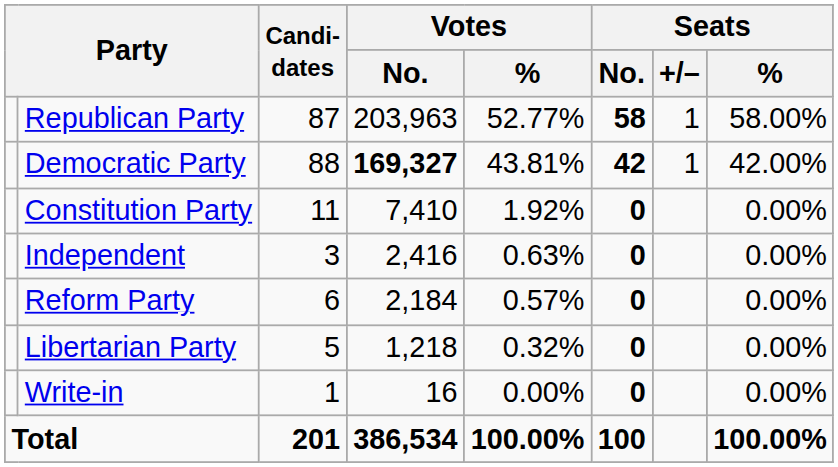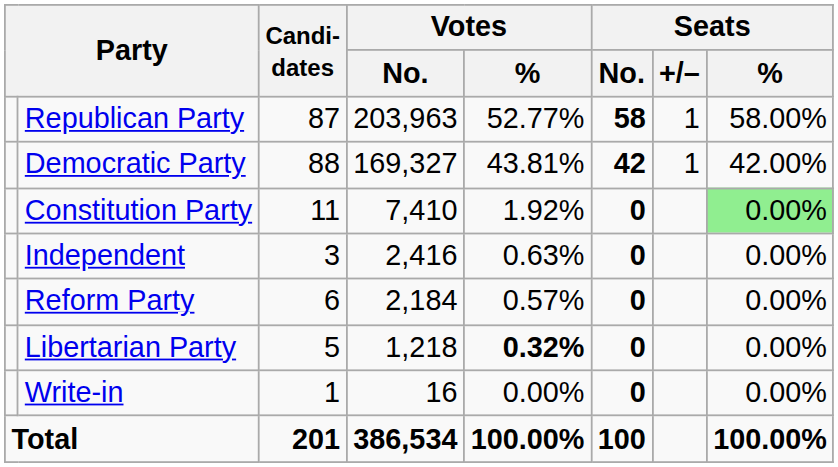Democratic Party | Votes / No.: bold -> normal
Constitution Party | Seats / %: no background -> lightgreen background
Libertarian Party | Votes / %: normal -> bold
